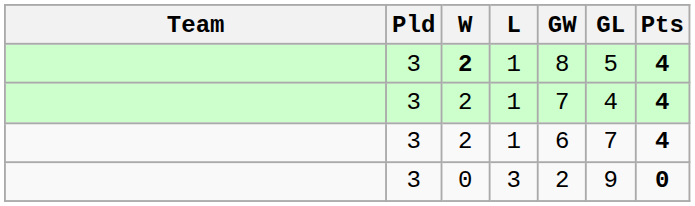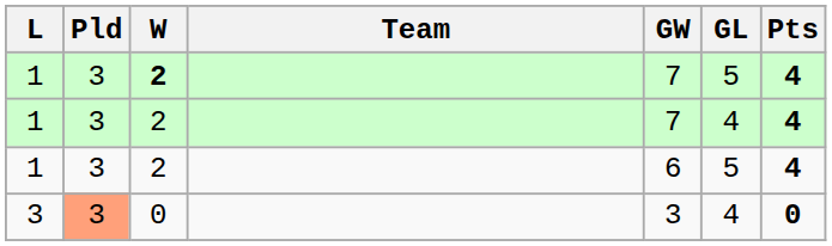columns swapped: Team <-> L
row 2 | GW: 8 -> 7
row 4 | GL: 7 -> 5
row 5 | Pld: no background -> lightsalmon background
row 5 | GW: 2 -> 3
row 5 | GL: 9 -> 4
